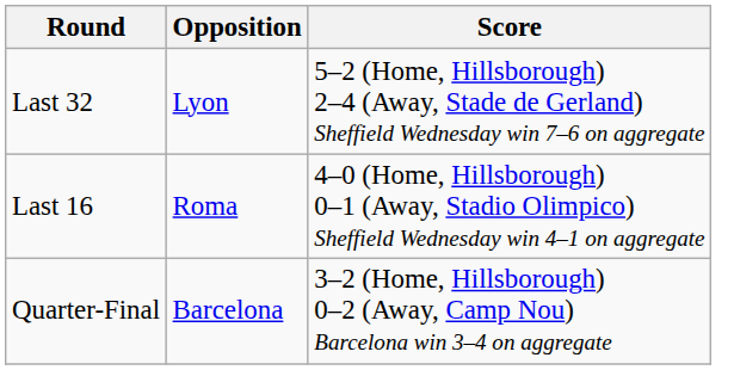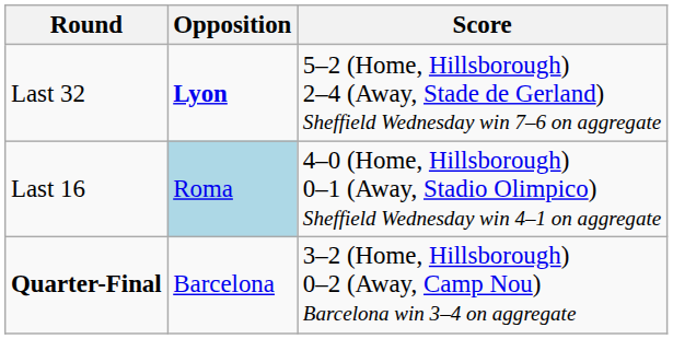row 2 | Opposition: normal -> bold
row 3 | Opposition: no background -> lightblue background
row 4 | Round: normal -> bold
